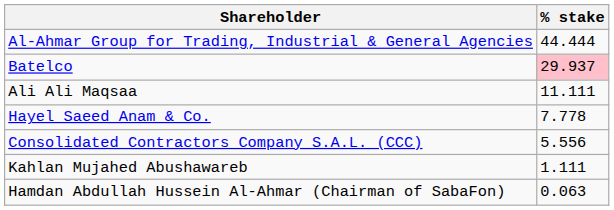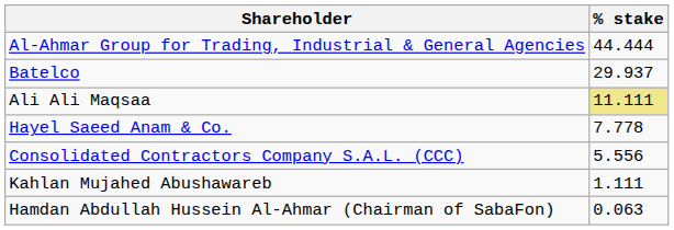Batelco | % stake: pink background -> no background
Ali Ali Maqsaa | % stake: no background -> khaki background
